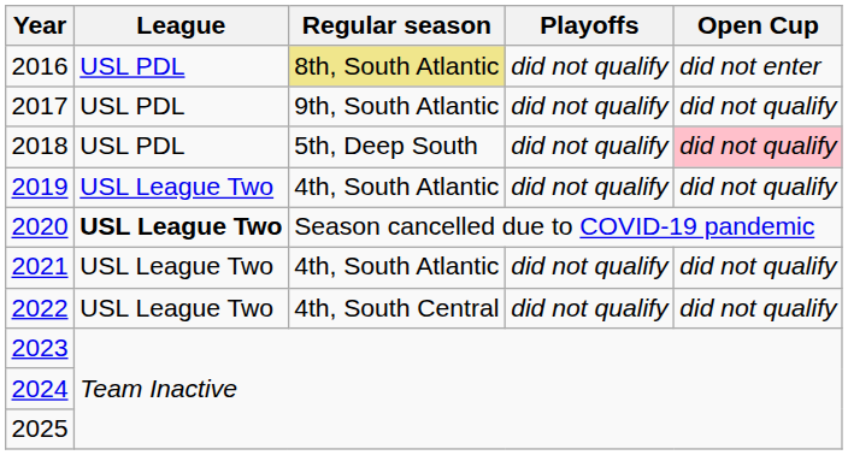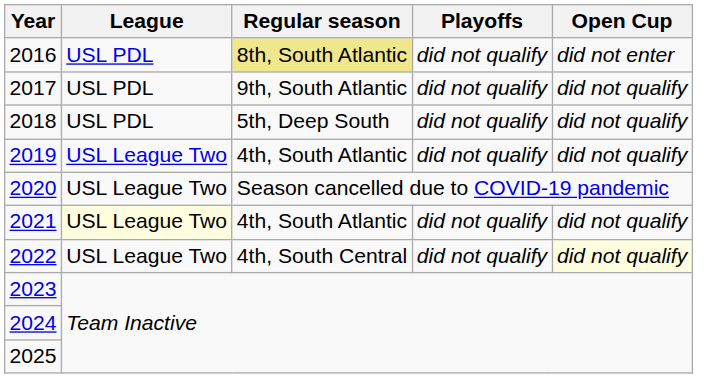2018 | Open Cup: pink background -> no background
2020 | League: bold -> normal
2021 | League: no background -> lightyellow background
2022 | Open Cup: no background -> lightyellow background
